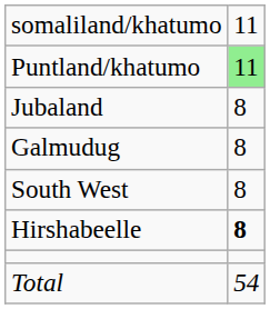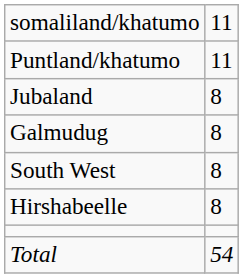Puntland/khatumo | column 2: lightgreen background -> no background
Hirshabeelle | column 2: bold -> normal
